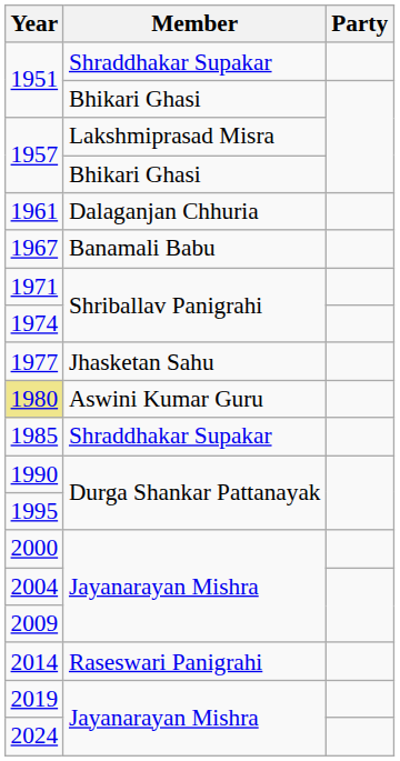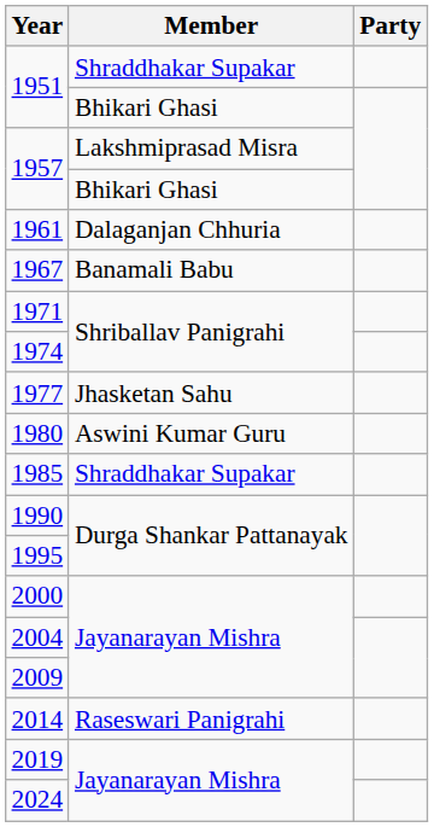1980 | Year: khaki background -> no background
